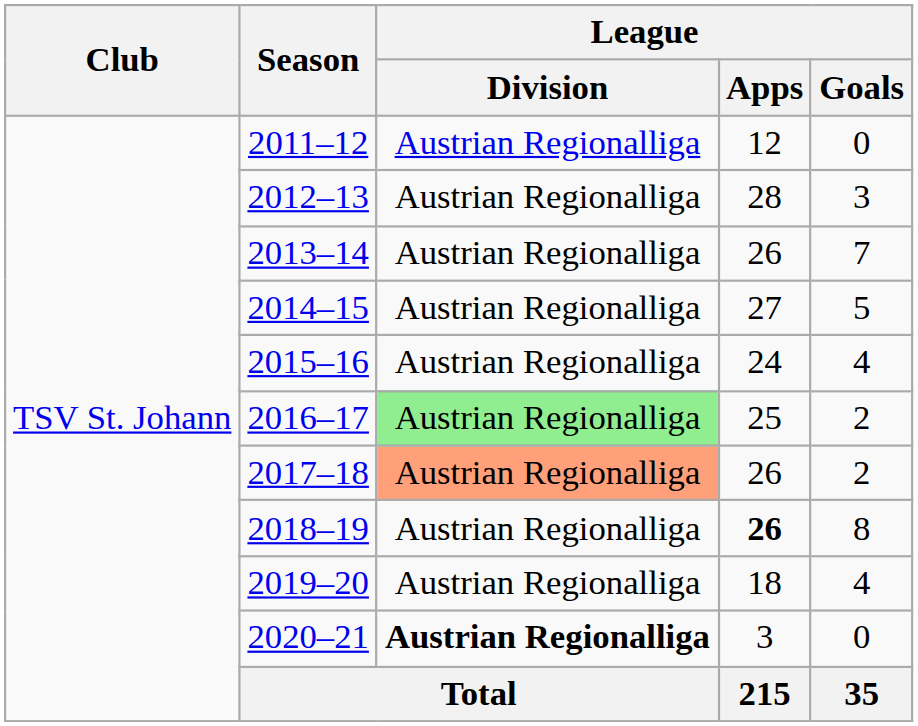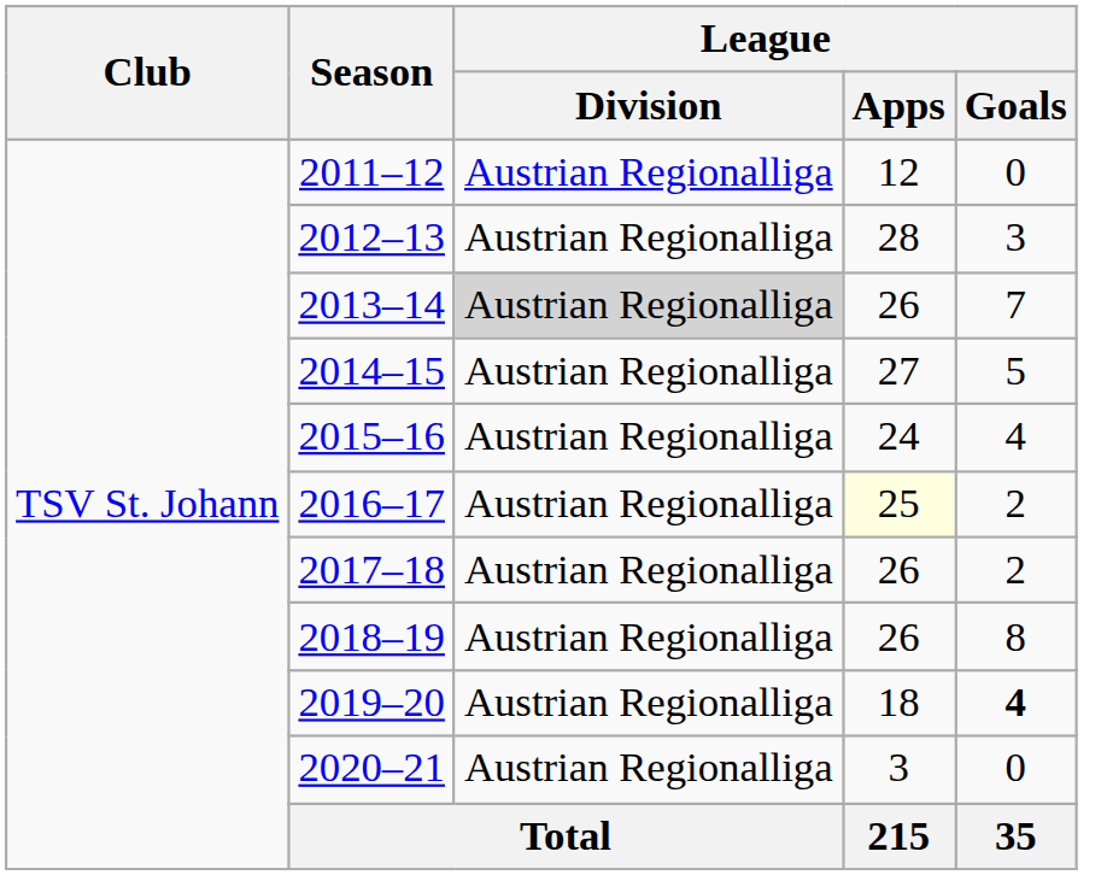2013–14 | League / Division: no background -> lightgrey background
2016–17 | League / Division: lightgreen background -> no background
2016–17 | League / Apps: no background -> lightyellow background
2017–18 | League / Division: lightsalmon background -> no background
2018–19 | League / Apps: bold -> normal
2019–20 | League / Goals: normal -> bold
2020–21 | League / Division: bold -> normal
